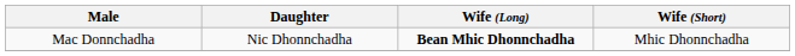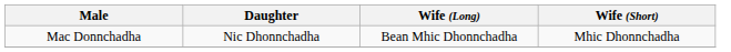Mac Donnchadha | Wife (Long): bold -> normal
